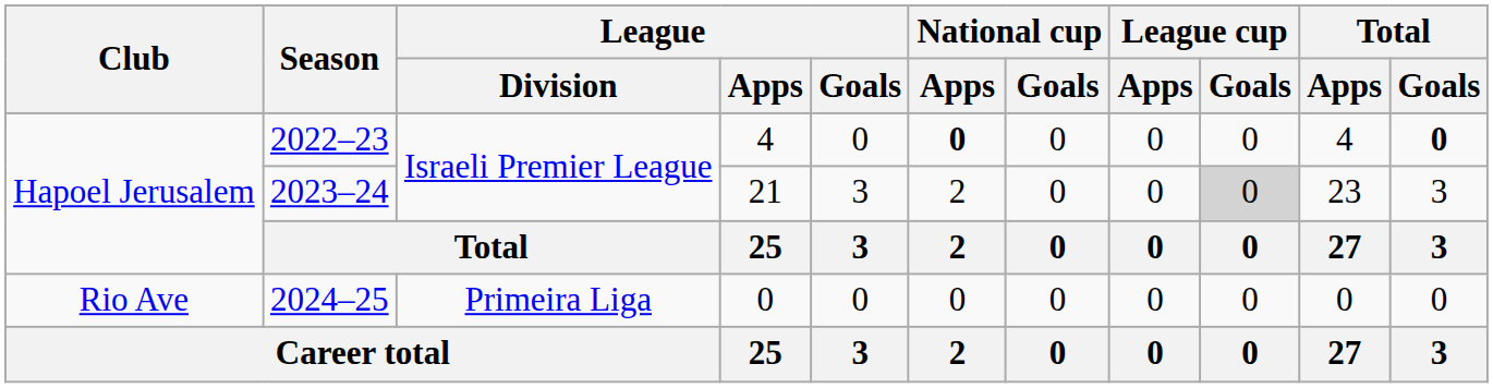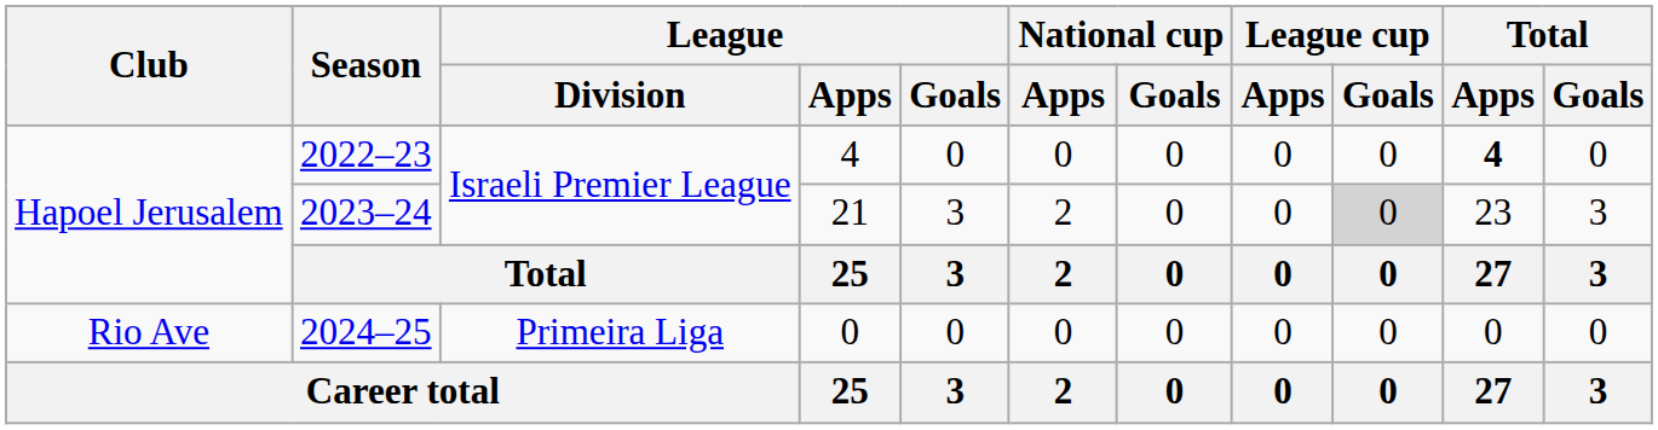2022–23 | National cup / Apps: bold -> normal
2022–23 | Total / Apps: normal -> bold
2022–23 | Total / Goals: bold -> normal
